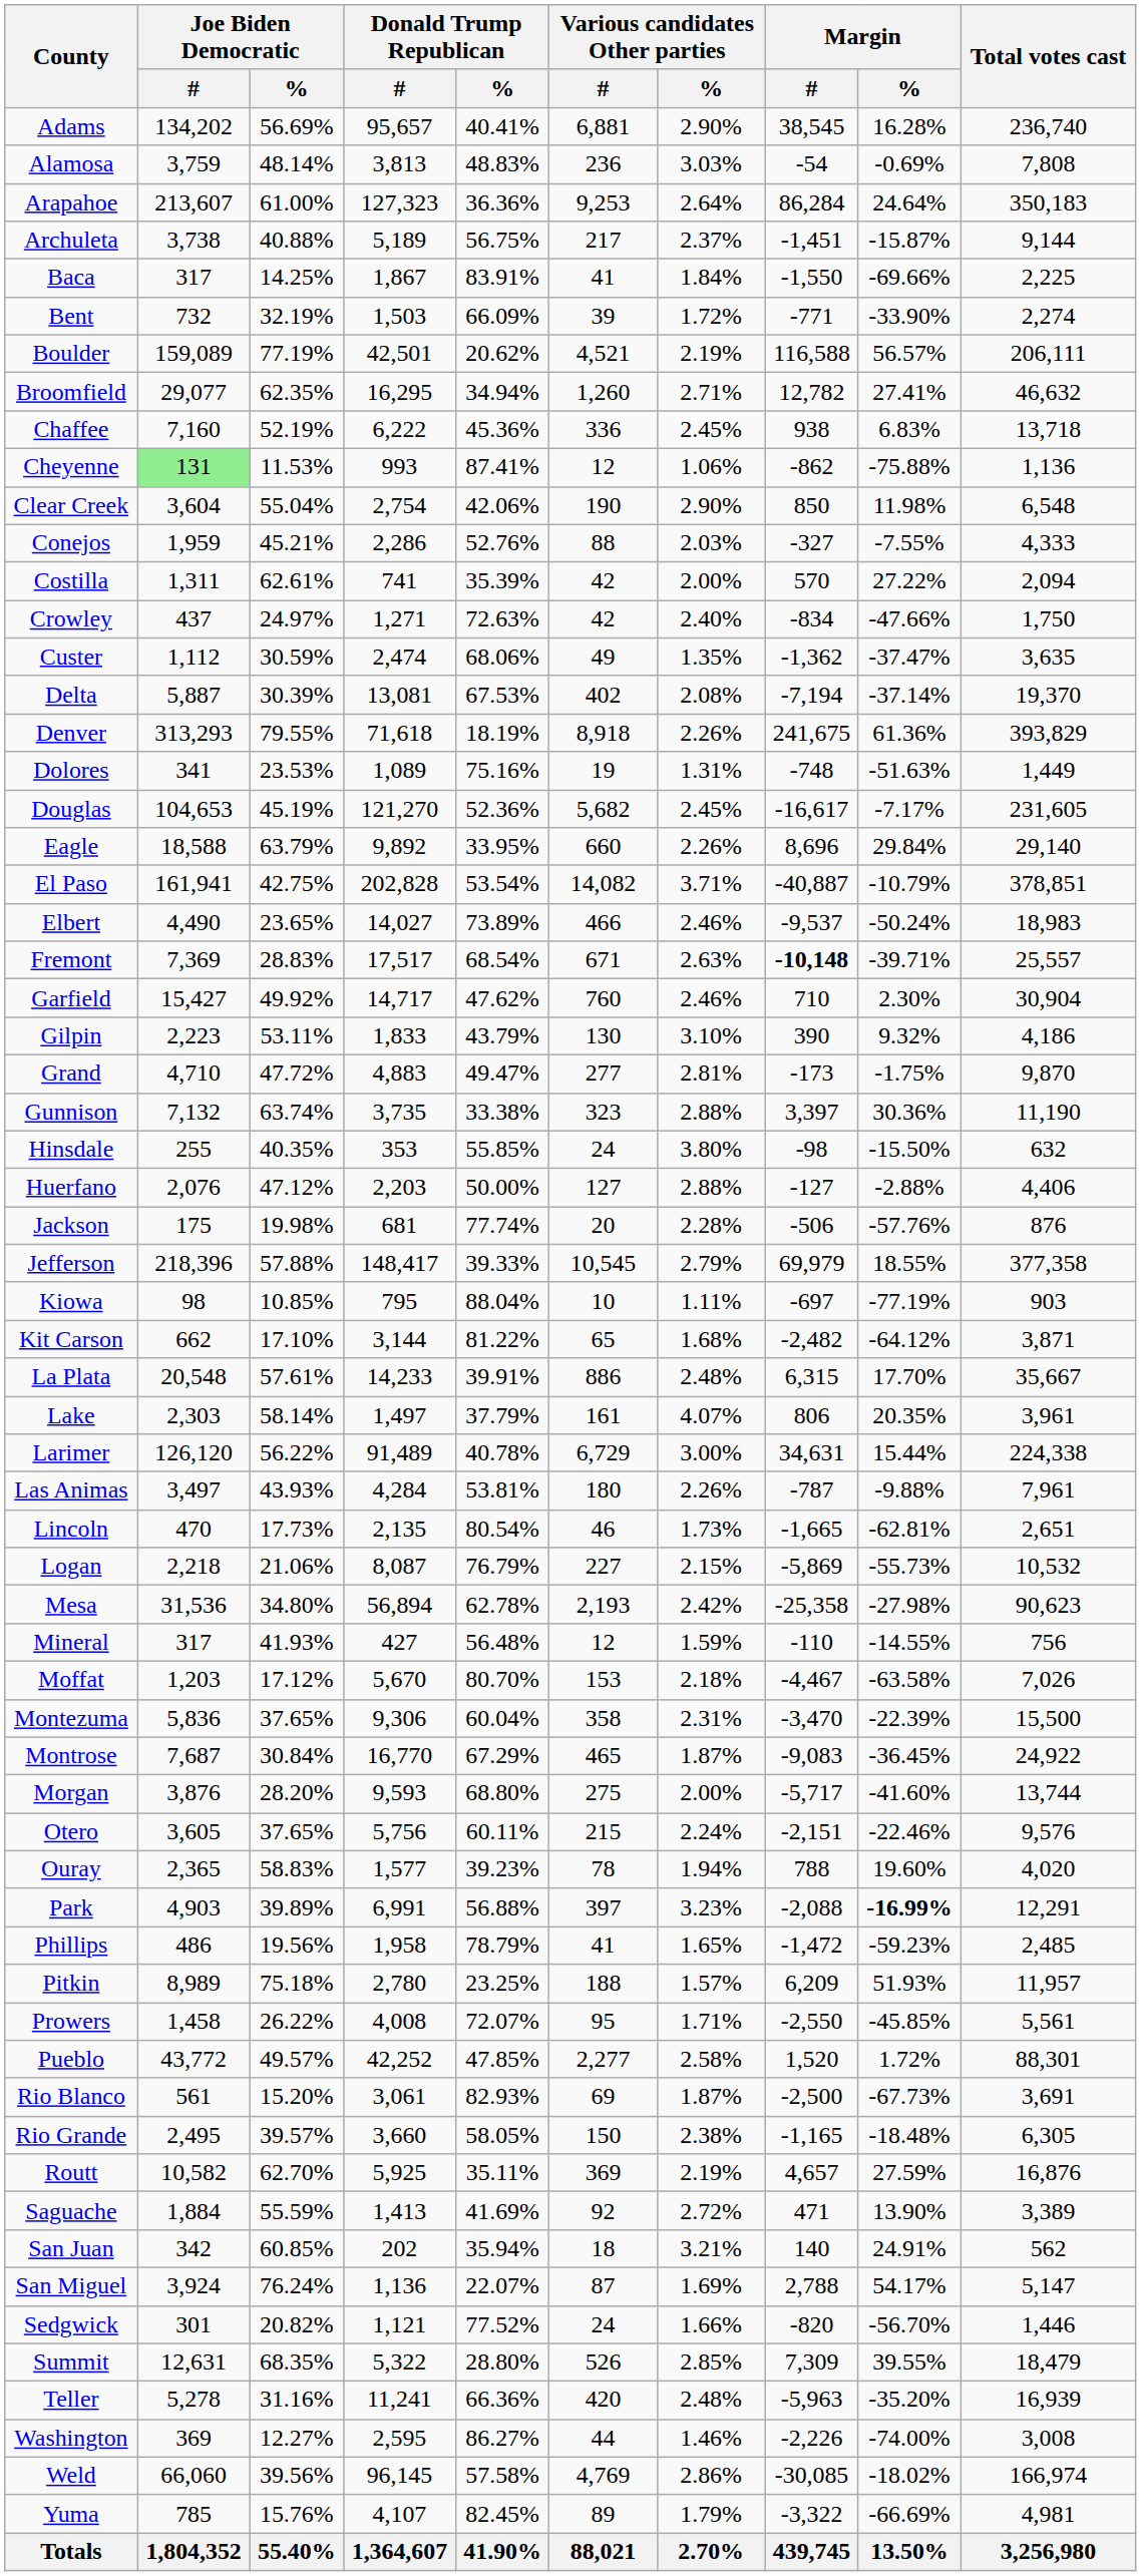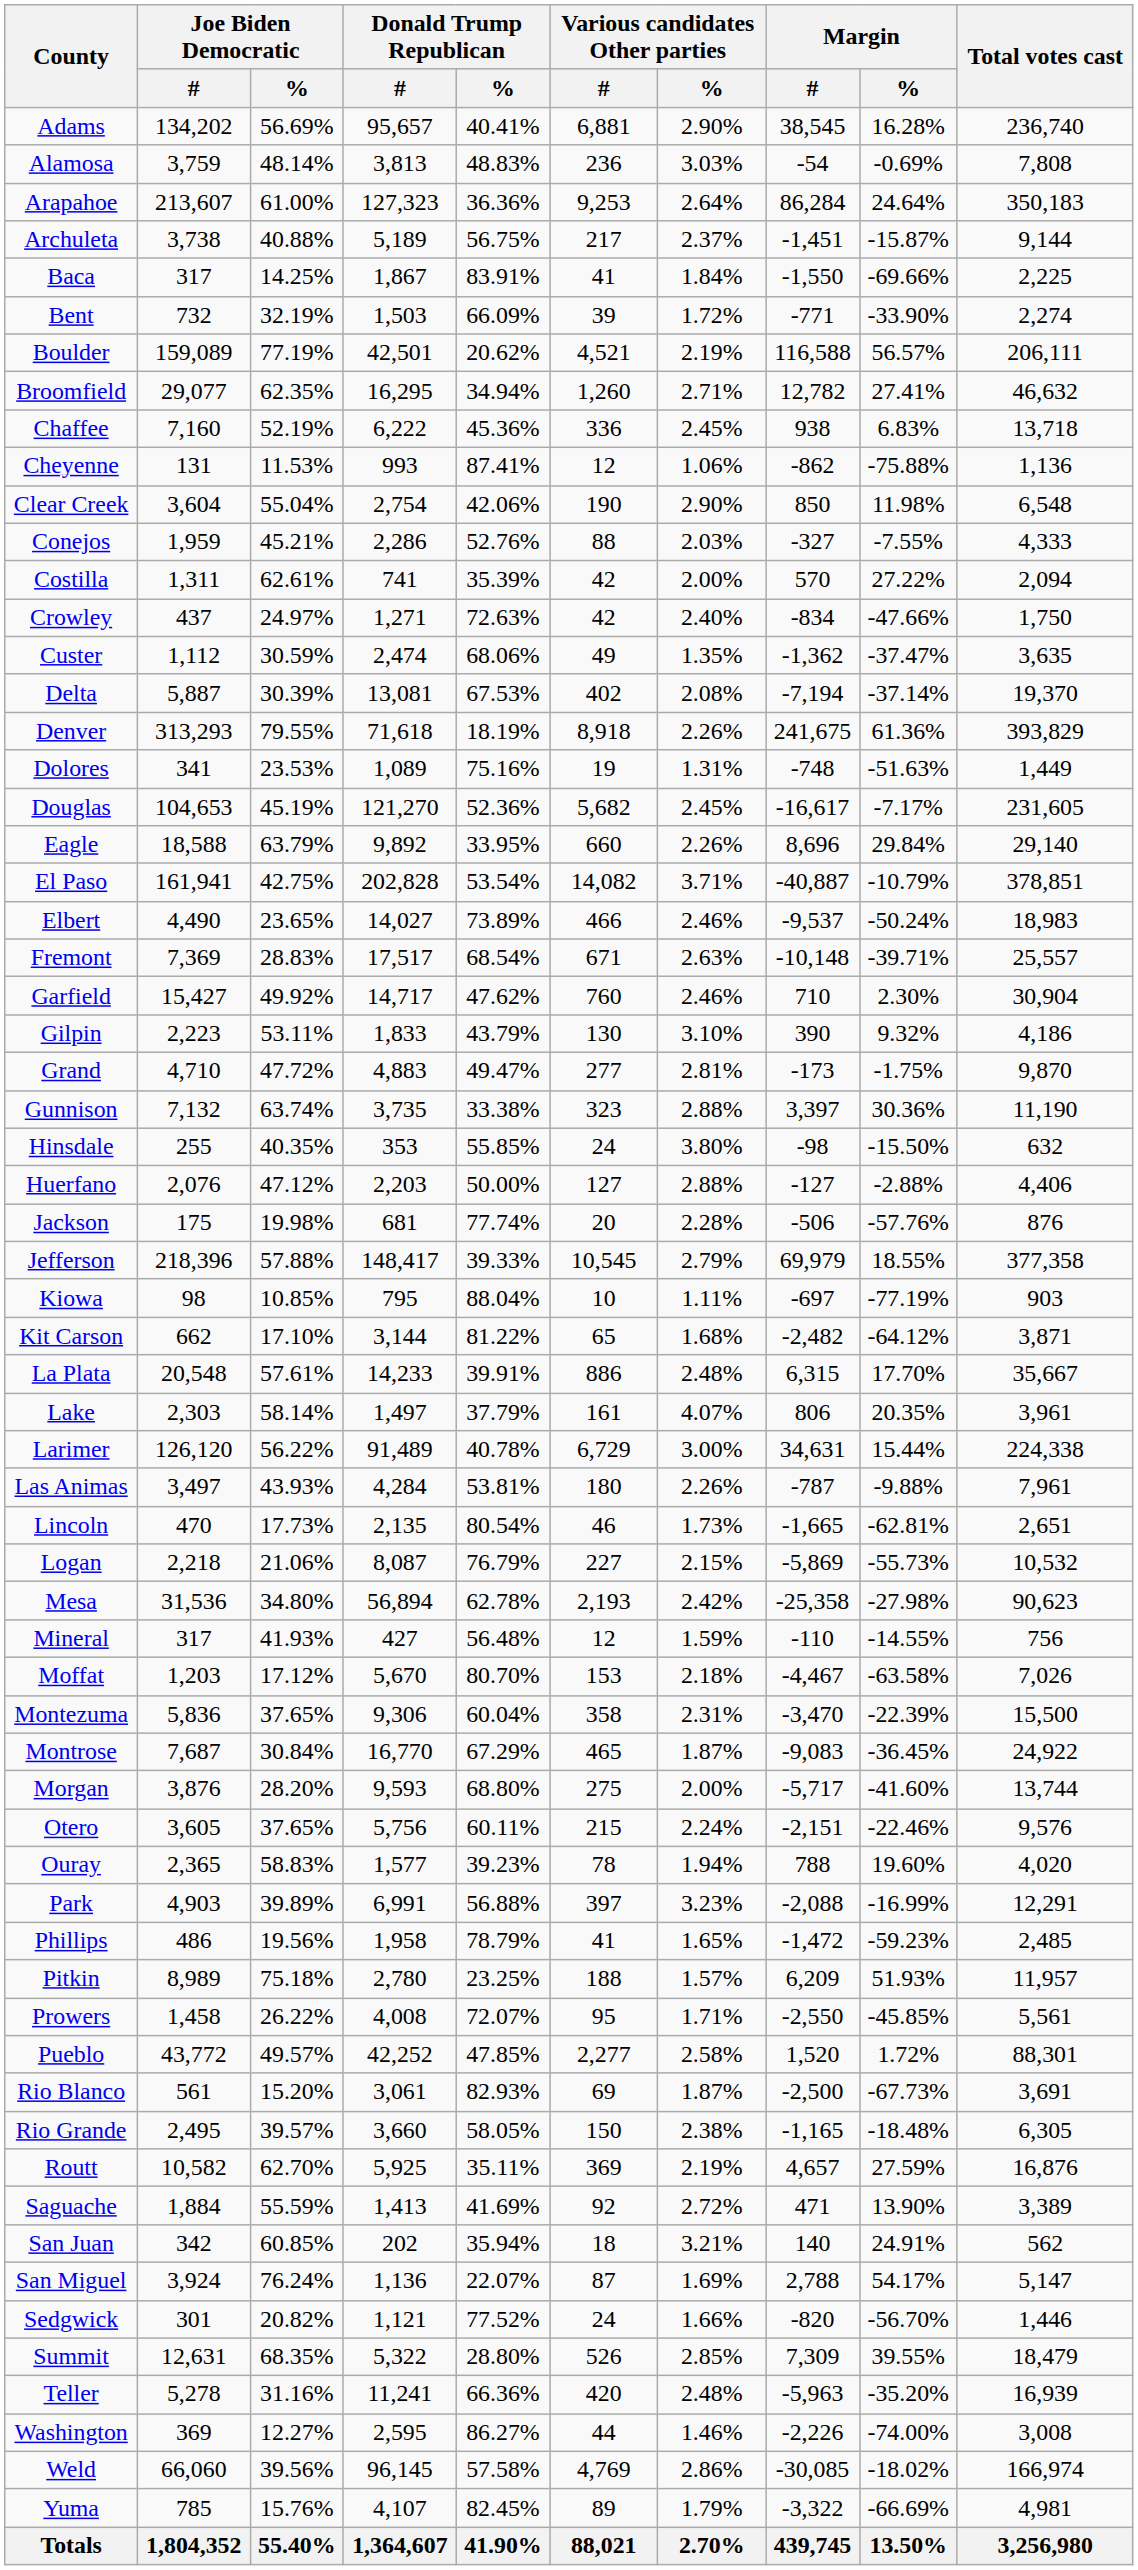Cheyenne | Joe Biden Democratic / #: lightgreen background -> no background
Fremont | Margin / #: bold -> normal
Park | Margin / %: bold -> normal
